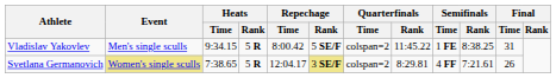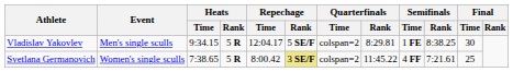Vladislav Yakovlev | Repechage / Time: 8:00.42 -> 12:04.17
Vladislav Yakovlev | Quarterfinals / Rank: 11:45.22 -> 8:29.81
Vladislav Yakovlev | Final / Time: 31 -> 30
Svetlana Germanovich | Event: khaki background -> no background
Svetlana Germanovich | Repechage / Time: 12:04.17 -> 8:00.42
Svetlana Germanovich | Quarterfinals / Rank: 8:29.81 -> 11:45.22
Svetlana Germanovich | Final / Time: 26 -> 25
